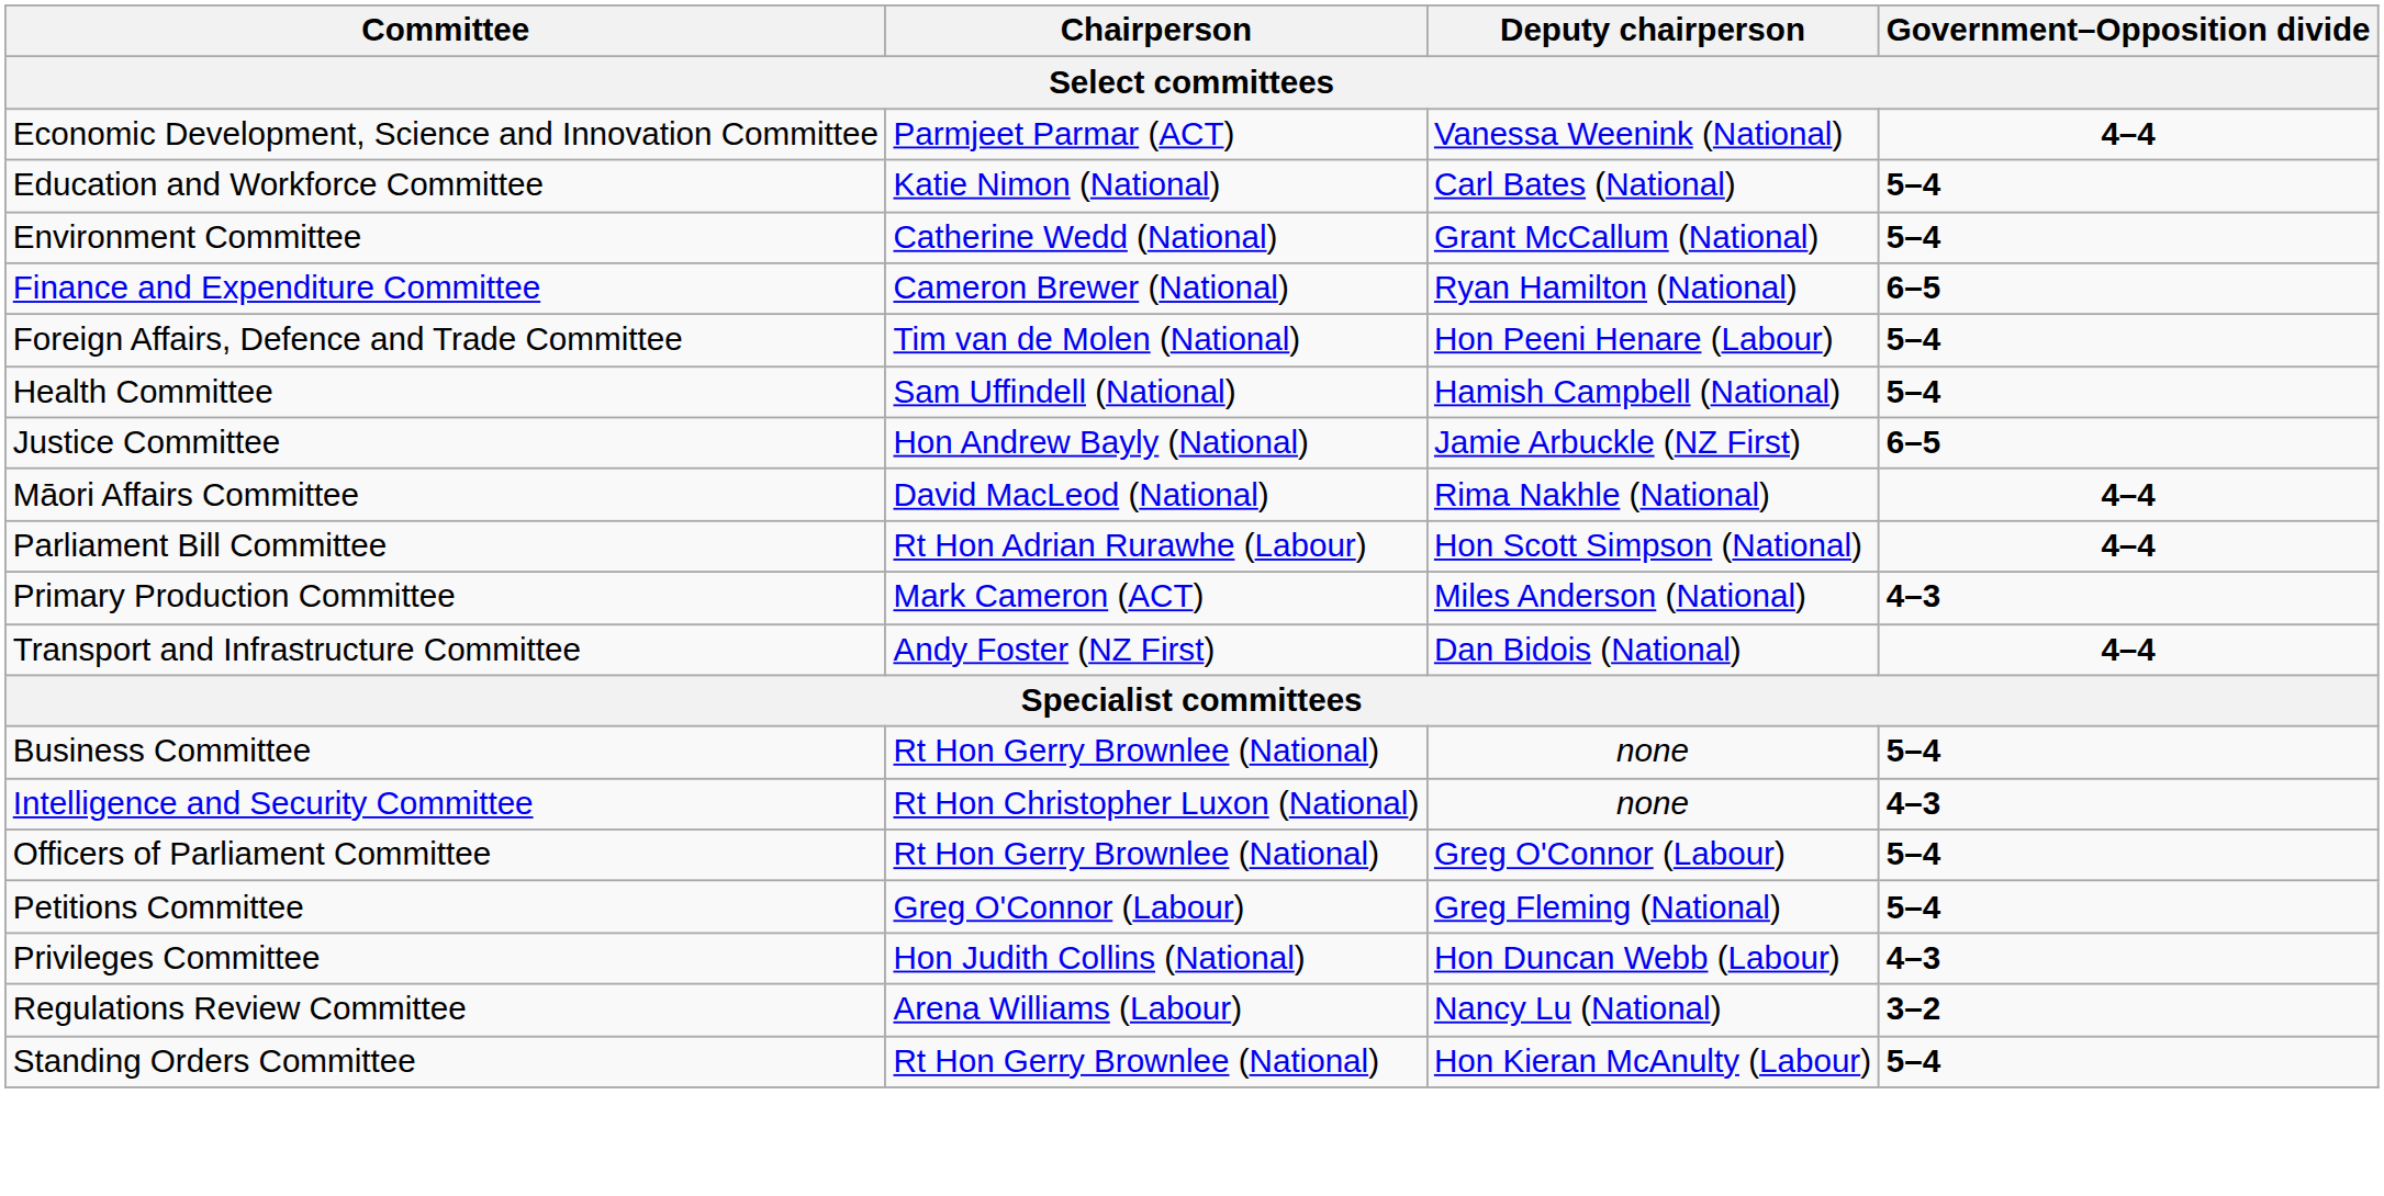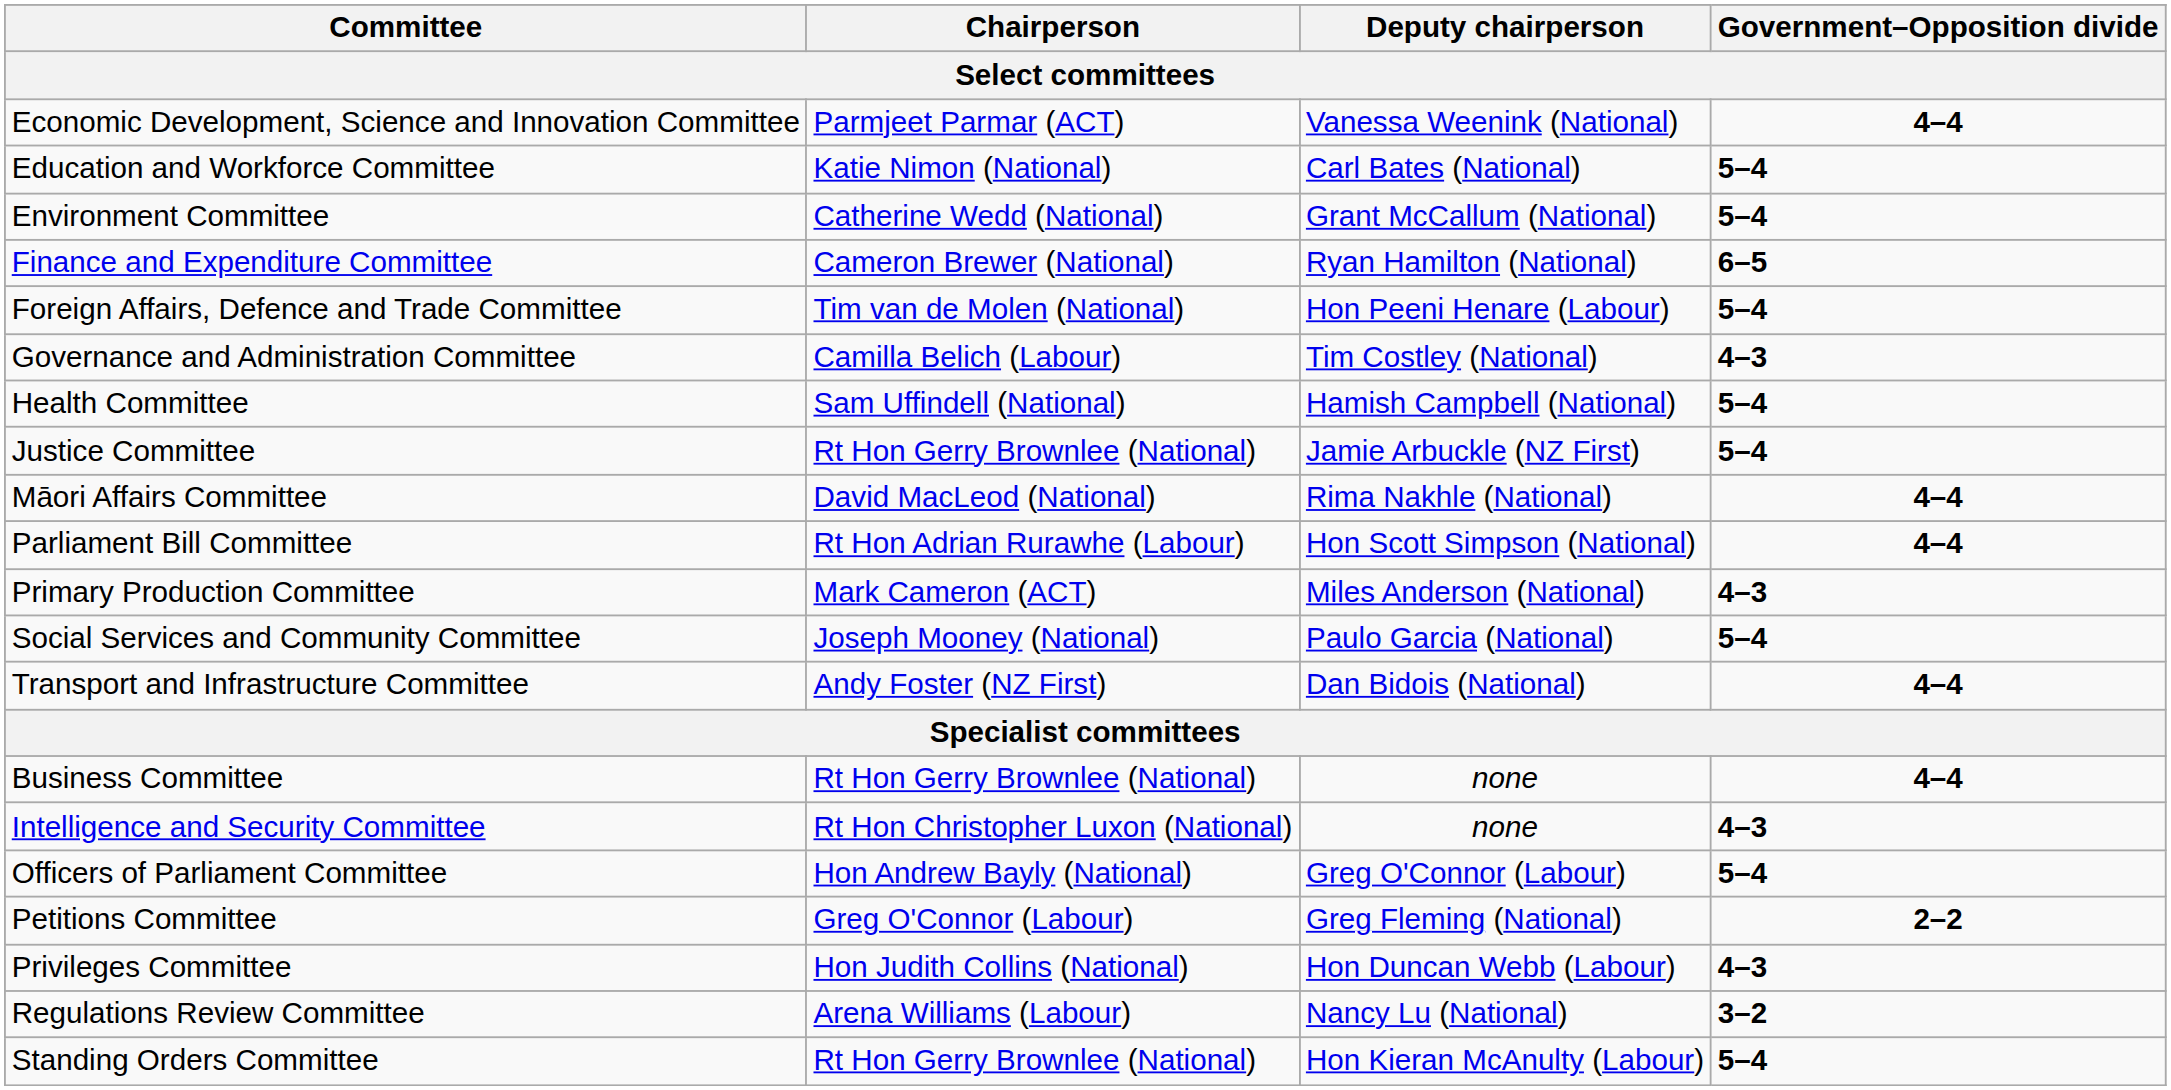+ row: Governance and Administration Committee | Camilla Belich (Labour) | Tim Costley (National) | 4–3
Justice Committee | Chairperson: Hon Andrew Bayly (National) -> Rt Hon Gerry Brownlee (National)
Justice Committee | Government–Opposition divide: 6–5 -> 5–4
+ row: Social Services and Community Committee | Joseph Mooney (National) | Paulo Garcia (National) | 5–4
Business Committee | Government–Opposition divide: 5–4 -> 4–4
Officers of Parliament Committee | Chairperson: Rt Hon Gerry Brownlee (National) -> Hon Andrew Bayly (National)
Petitions Committee | Government–Opposition divide: 5–4 -> 2–2
